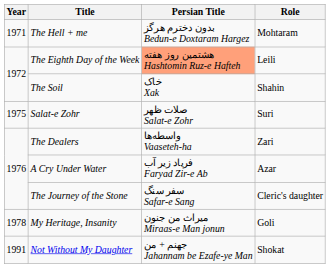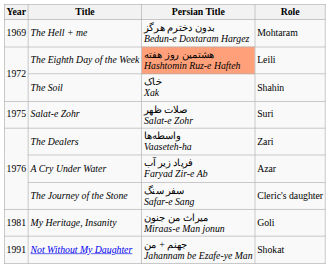The Hell + me | Year: 1971 -> 1969
My Heritage, Insanity | Year: 1978 -> 1981
